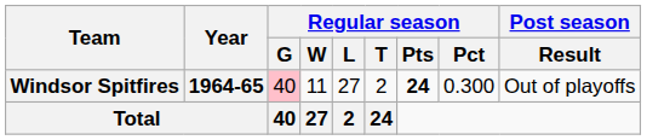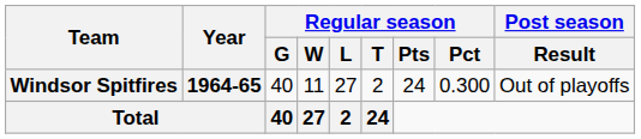Windsor Spitfires | Regular season / G: pink background -> no background
Windsor Spitfires | Regular season / Pts: bold -> normal
